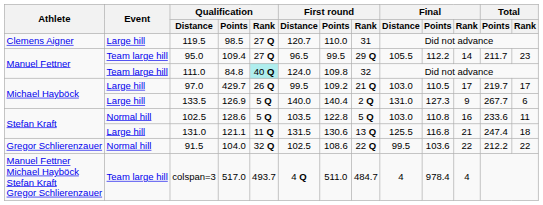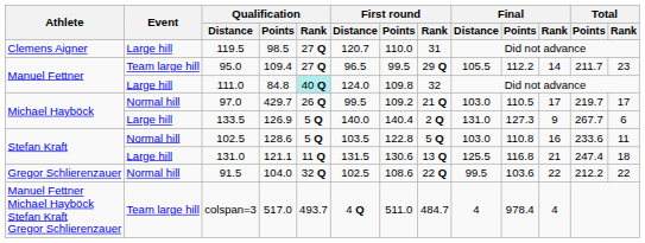111.0 | Event: Team large hill -> Large hill
97.0 | Event: Large hill -> Normal hill
